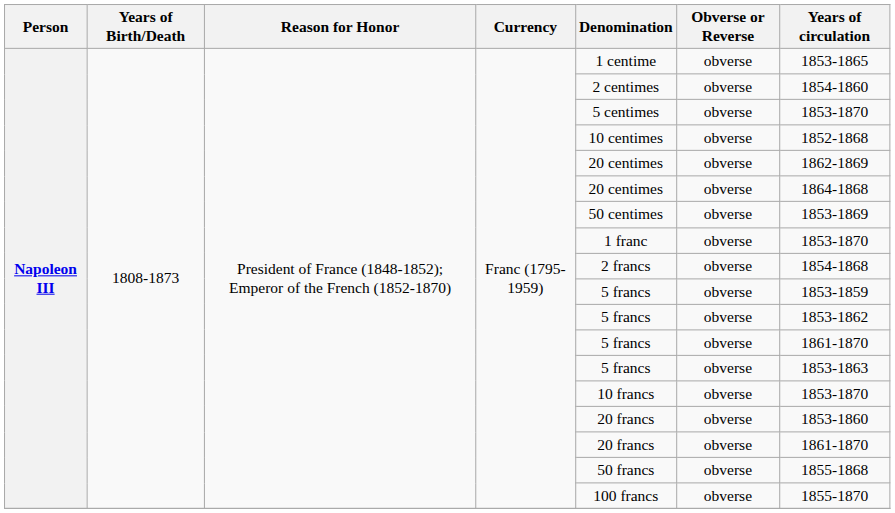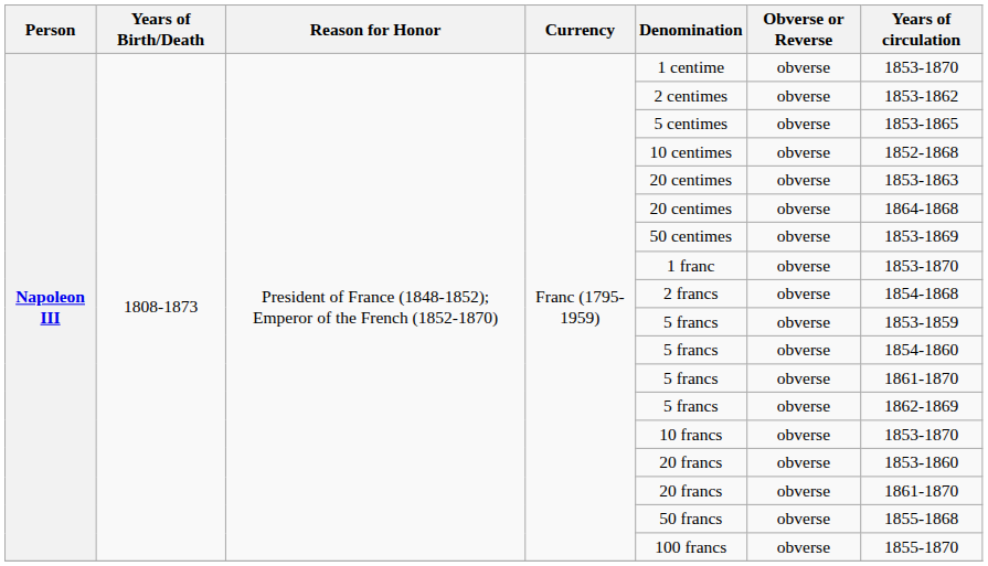row 2 | Years of circulation: 1853-1865 -> 1853-1870
row 3 | Years of circulation: 1854-1860 -> 1853-1862
row 4 | Years of circulation: 1853-1870 -> 1853-1865
row 6 | Years of circulation: 1862-1869 -> 1853-1863
row 12 | Years of circulation: 1853-1862 -> 1854-1860
row 14 | Years of circulation: 1853-1863 -> 1862-1869
